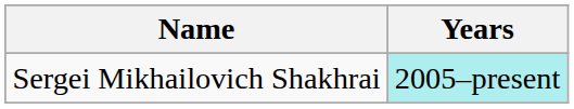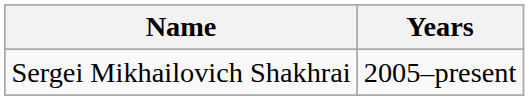Sergei Mikhailovich Shakhrai | Years: paleturquoise background -> no background
